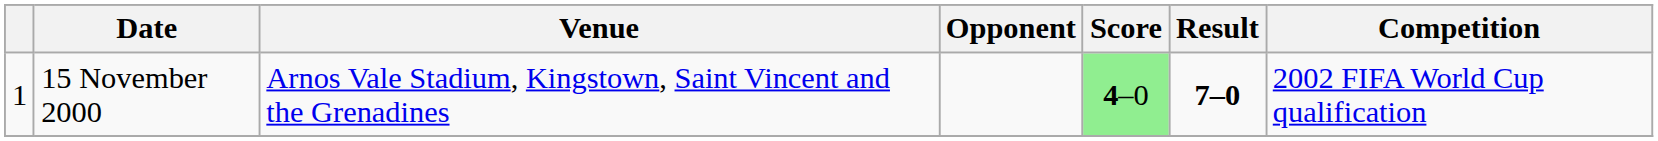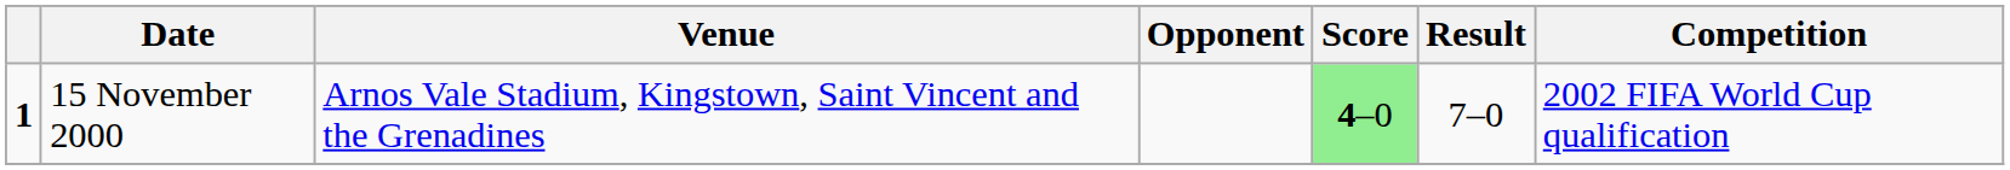15 November 2000 | column 1: normal -> bold
15 November 2000 | Result: bold -> normal
